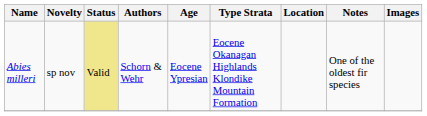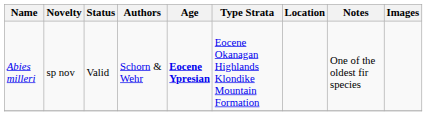Abies milleri | Status: khaki background -> no background
Abies milleri | Age: normal -> bold
